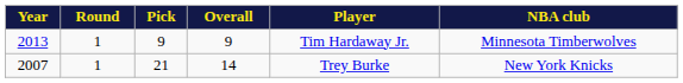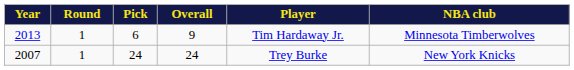row 2 | Pick: 9 -> 6
row 3 | Pick: 21 -> 24
row 3 | Overall: 14 -> 24
